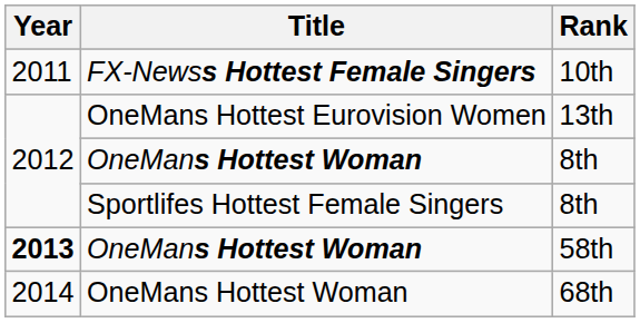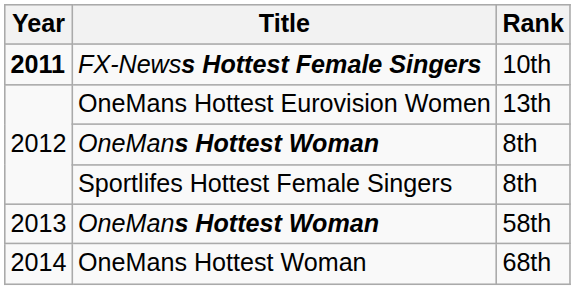10th | Year: normal -> bold
58th | Year: bold -> normal
